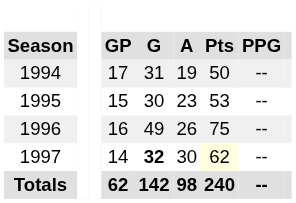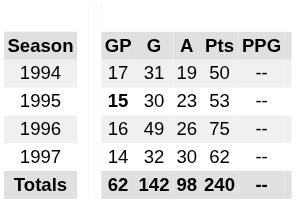1995 | GP: normal -> bold
1997 | G: bold -> normal
1997 | Pts: lightyellow background -> no background
